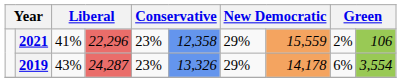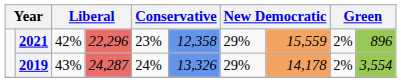2021 | column 3: 41% -> 42%
2021 | column 10: 106 -> 896
2019 | column 5: 23% -> 24%
2019 | column 9: 6% -> 2%
